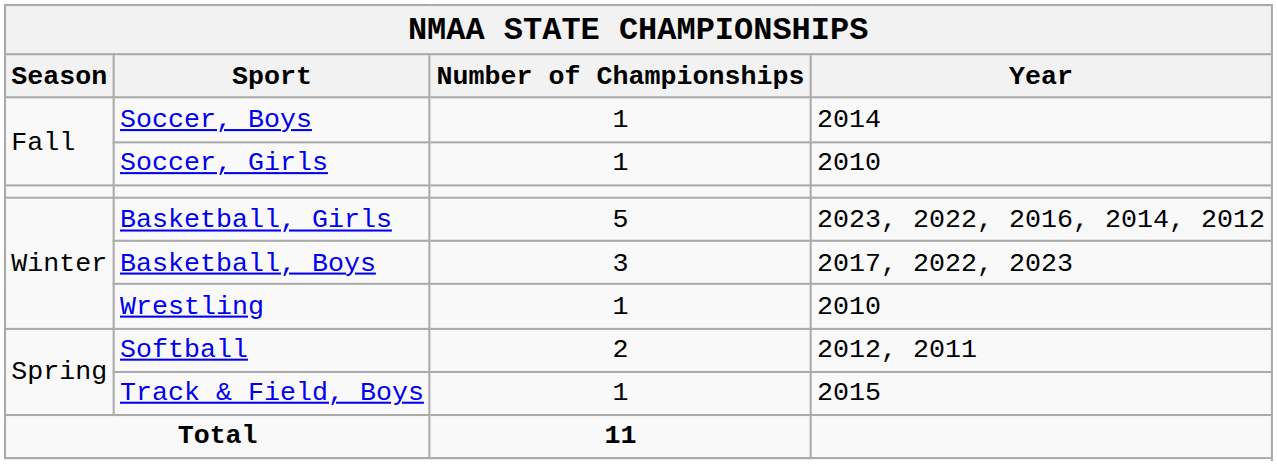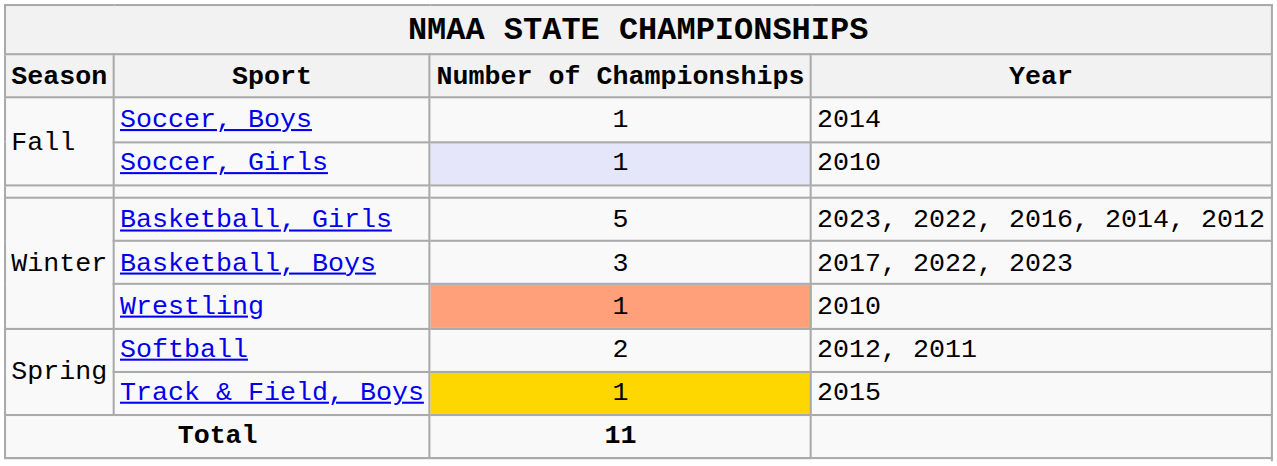Soccer, Girls | Number of Championships: no background -> lavender background
Wrestling | Number of Championships: no background -> lightsalmon background
Track & Field, Boys | Number of Championships: no background -> gold background
